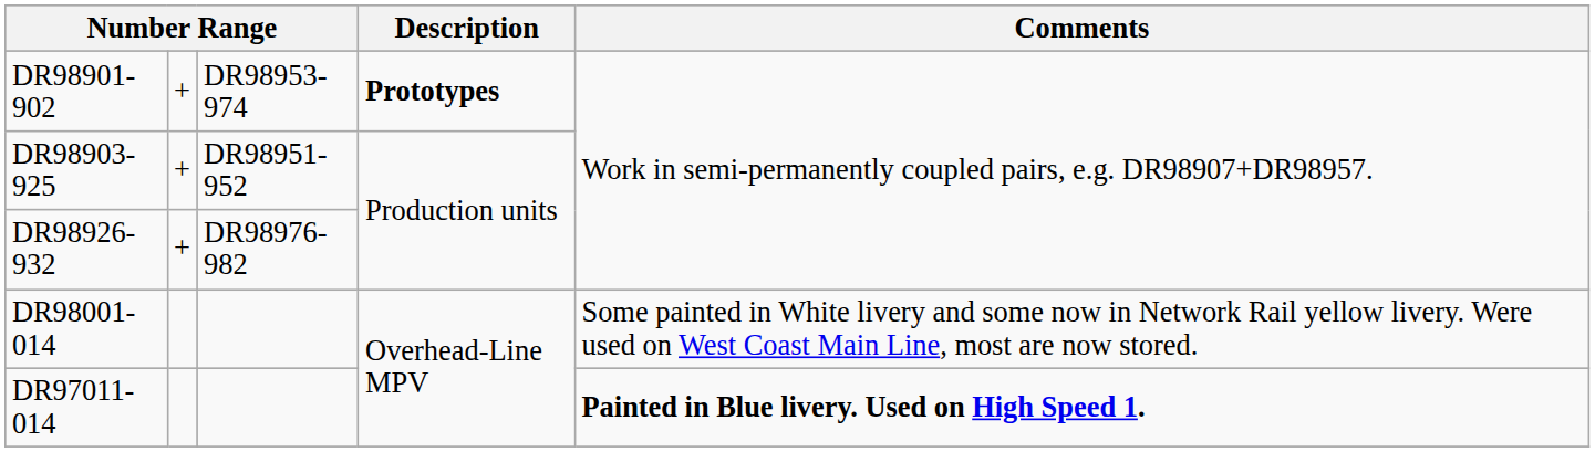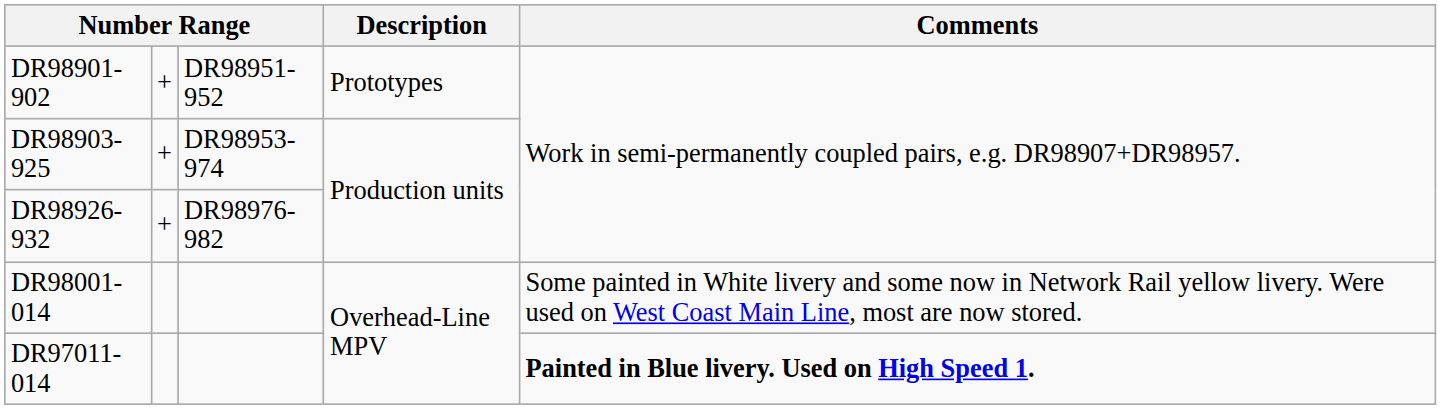DR98901-902 | column 3: DR98953-974 -> DR98951-952
DR98901-902 | Description: bold -> normal
DR98903-925 | column 3: DR98951-952 -> DR98953-974
